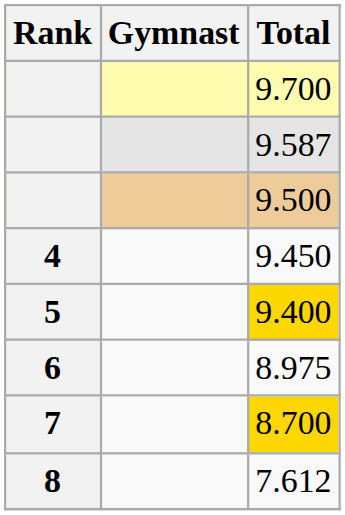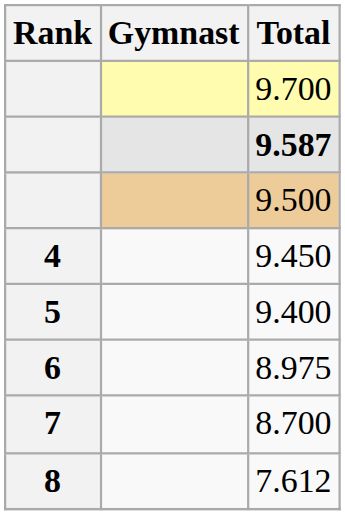9.587 | Total: normal -> bold
9.400 | Total: gold background -> no background
8.700 | Total: gold background -> no background
